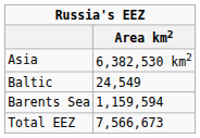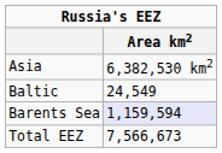Barents Sea | Area km2: no background -> lavender background
